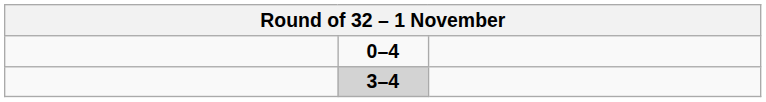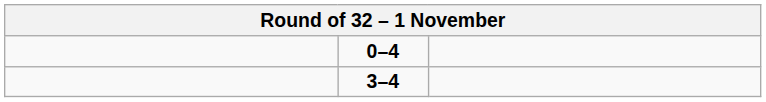row 3 | 0–4: lightgrey background -> no background
